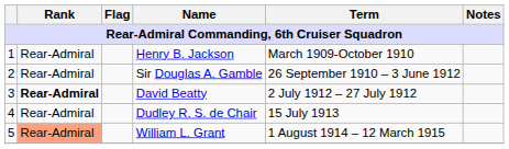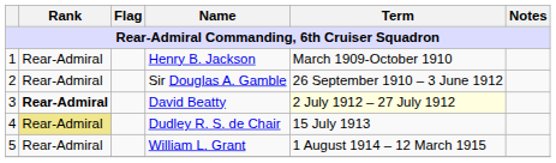David Beatty | Term: no background -> lightyellow background
Dudley R. S. de Chair | Rank: no background -> khaki background
William L. Grant | Rank: lightsalmon background -> no background
